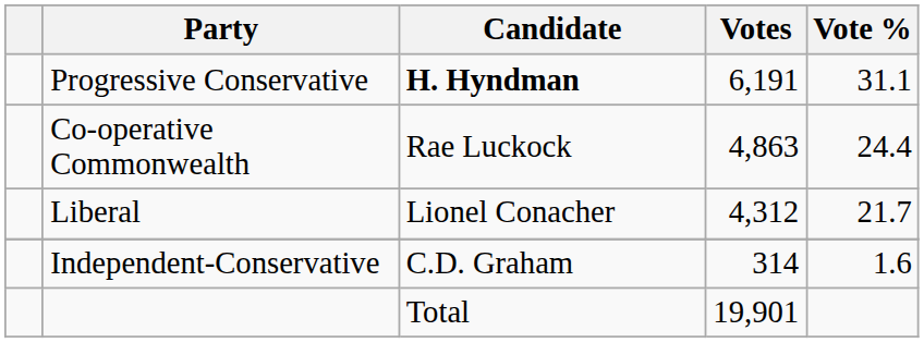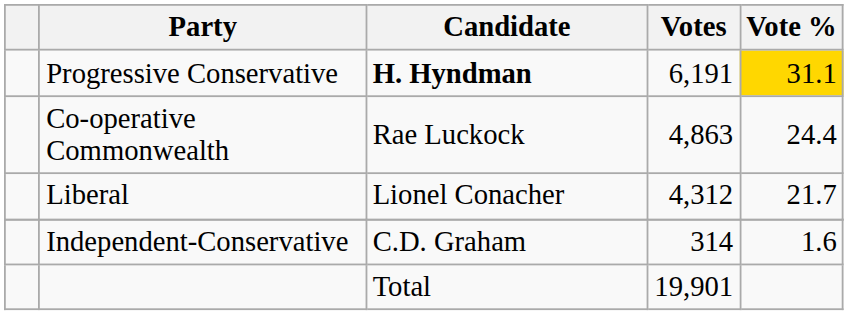Progressive Conservative | Vote %: no background -> gold background
